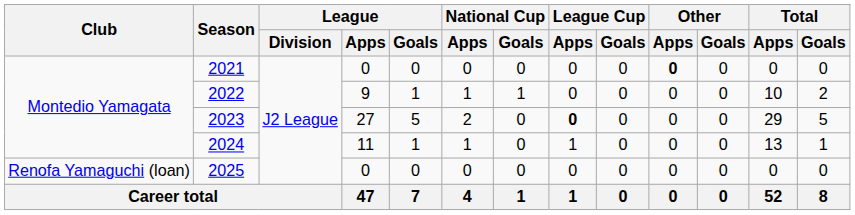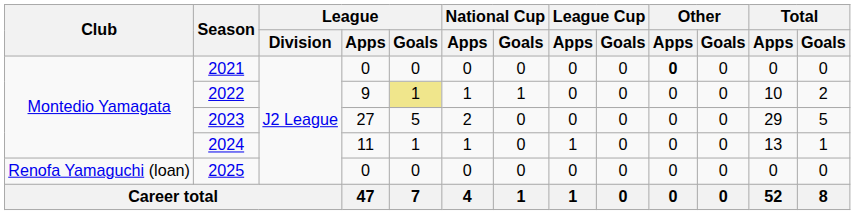2022 | League / Goals: no background -> khaki background
2023 | League Cup / Apps: bold -> normal
